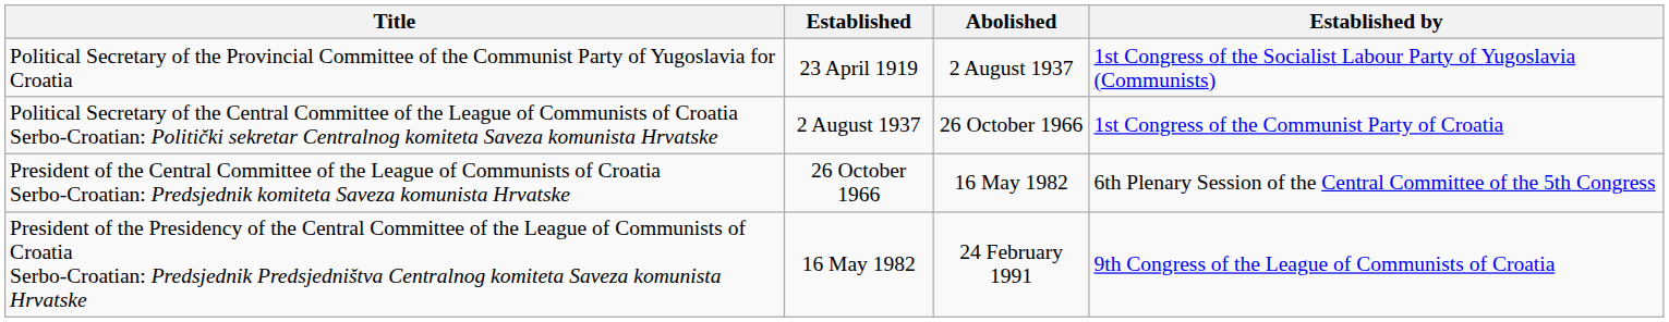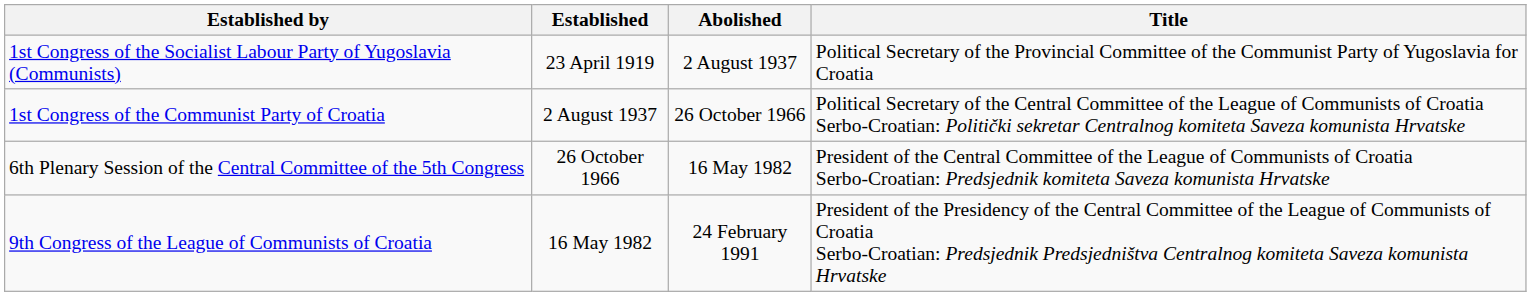columns swapped: Title <-> Established by
